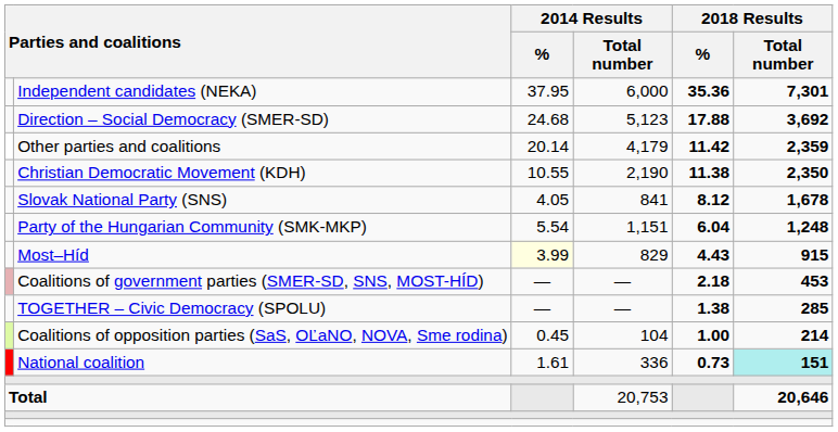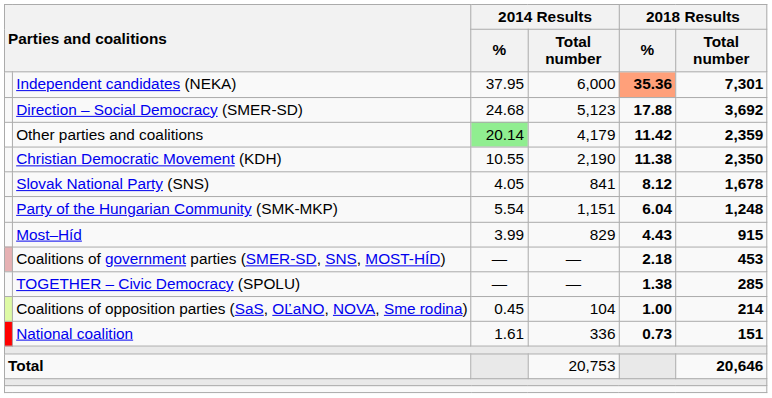Independent candidates (NEKA) | 2018 Results / %: no background -> lightsalmon background
Other parties and coalitions | 2014 Results / %: no background -> lightgreen background
Most–Híd | 2014 Results / %: lightyellow background -> no background
National coalition | 2018 Results / Total number: paleturquoise background -> no background
